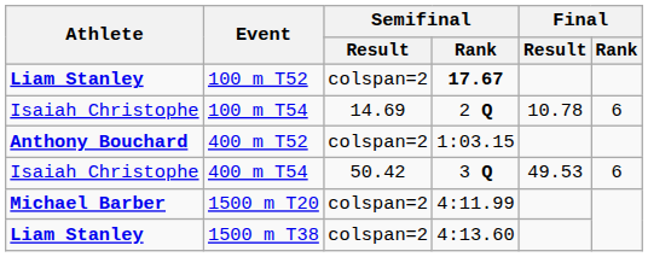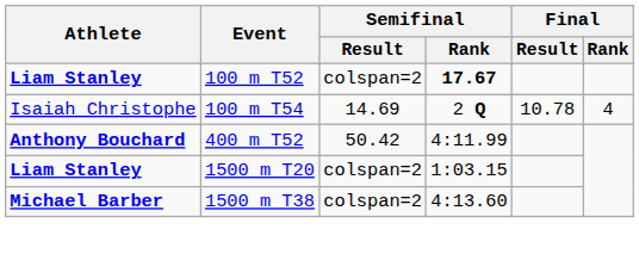100 m T54 | Final / Rank: 6 -> 4
400 m T52 | Semifinal / Result: colspan=2 -> 50.42
400 m T52 | Semifinal / Rank: 1:03.15 -> 4:11.99
- row: Isaiah Christophe | 400 m T54 | 50.42 | 3 Q | 49.53 | 6
1500 m T20 | Athlete: Michael Barber -> Liam Stanley
1500 m T20 | Semifinal / Rank: 4:11.99 -> 1:03.15
1500 m T38 | Athlete: Liam Stanley -> Michael Barber
